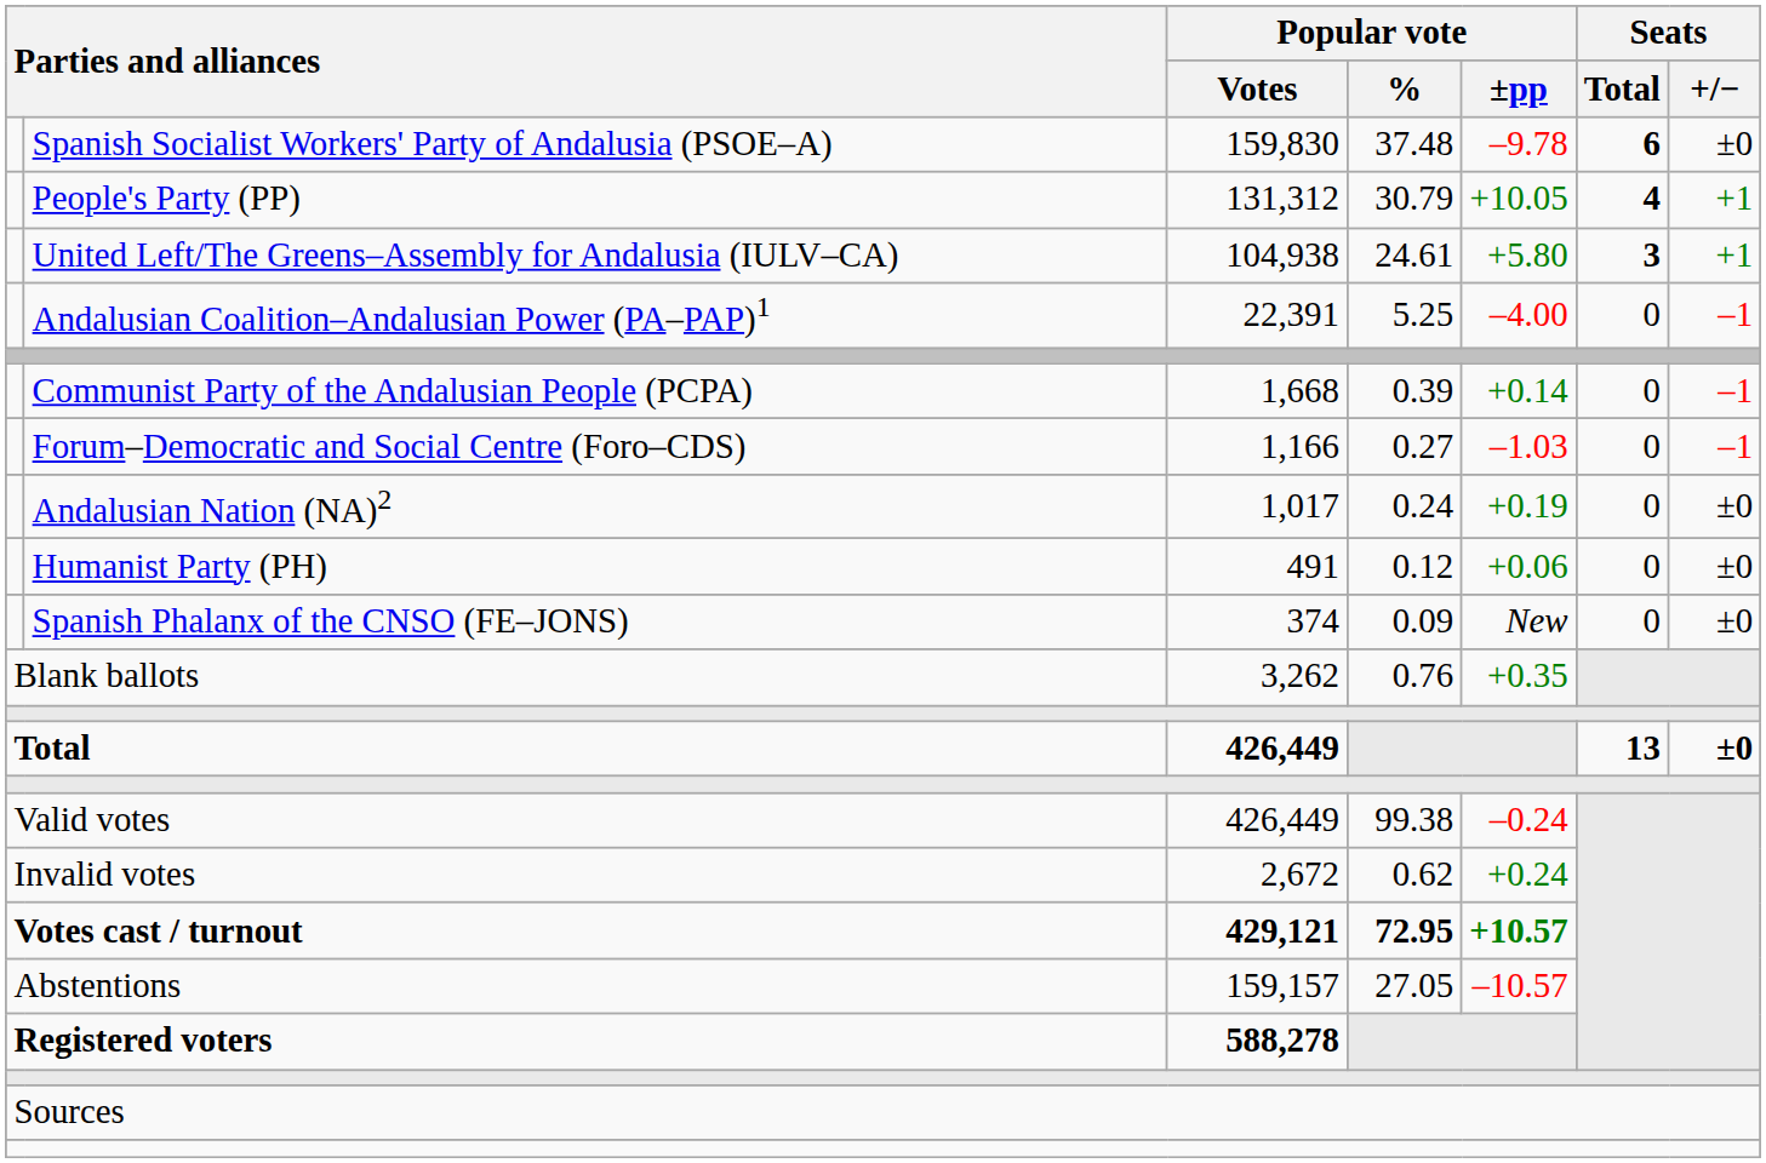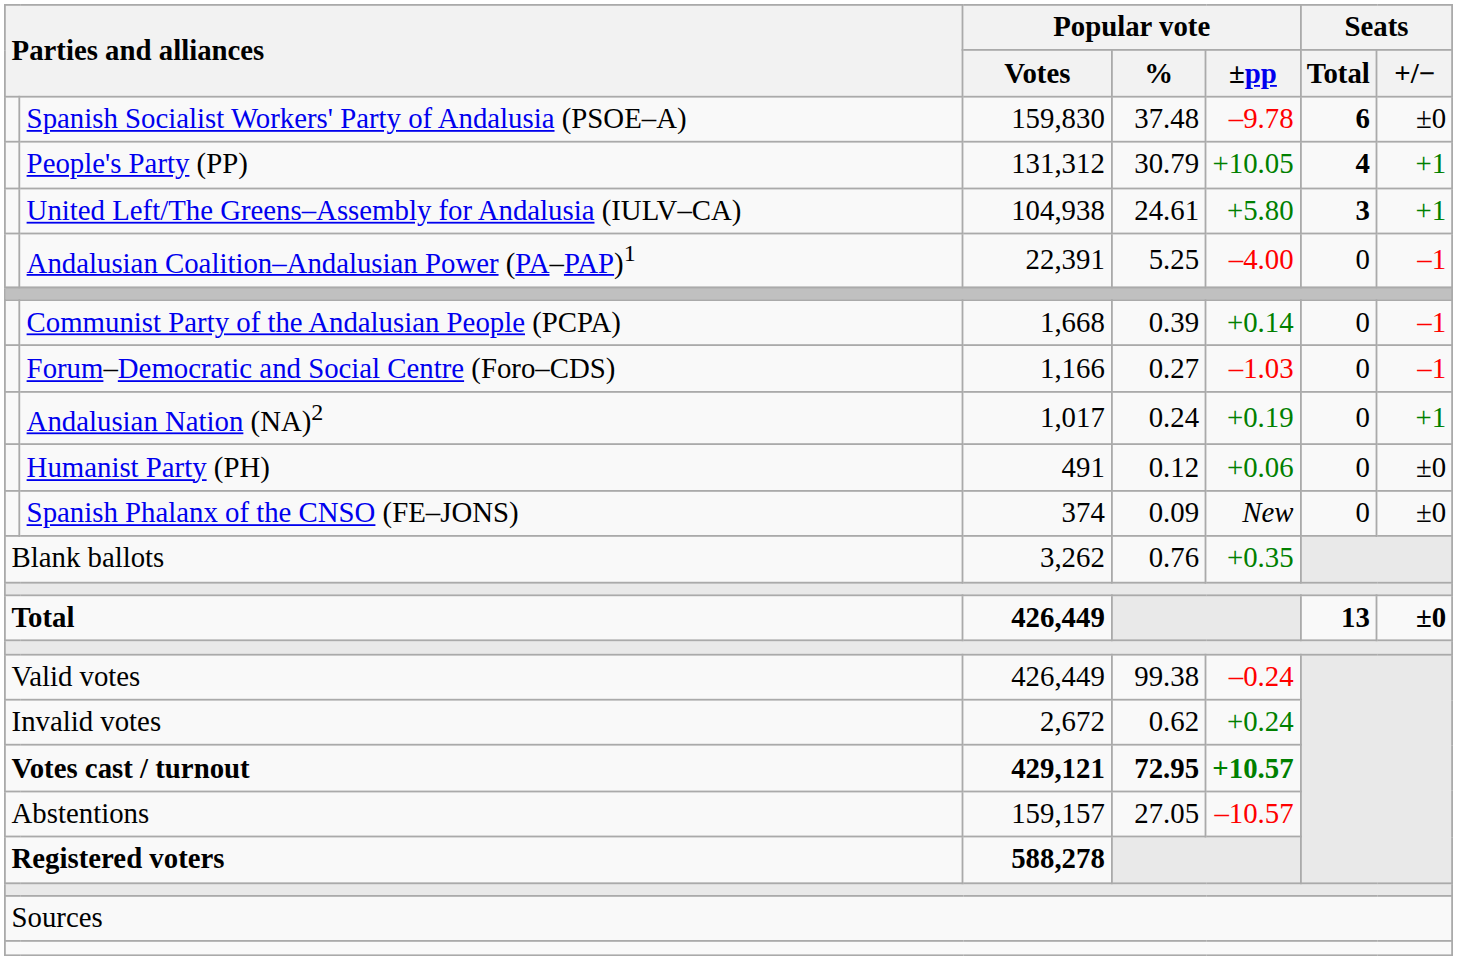Andalusian Nation (NA)2 | Seats / +/−: ±0 -> +1
